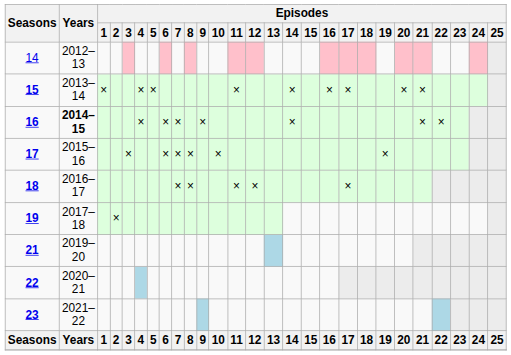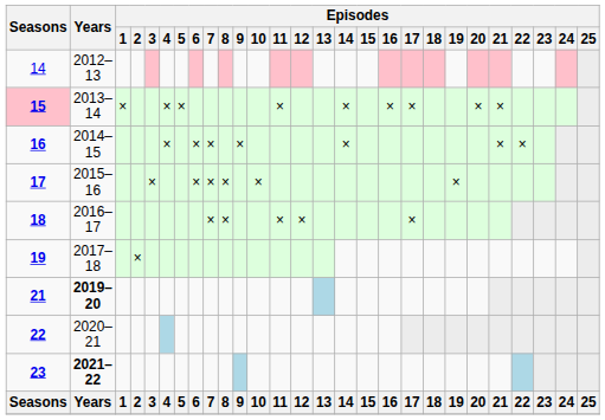row 4 | Seasons: no background -> pink background
row 5 | Years: bold -> normal
row 9 | Years: normal -> bold
row 11 | Years: normal -> bold
